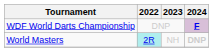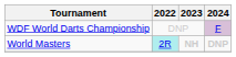WDF World Darts Championship | 2024: bold -> normal
World Masters | 2023: normal -> bold
